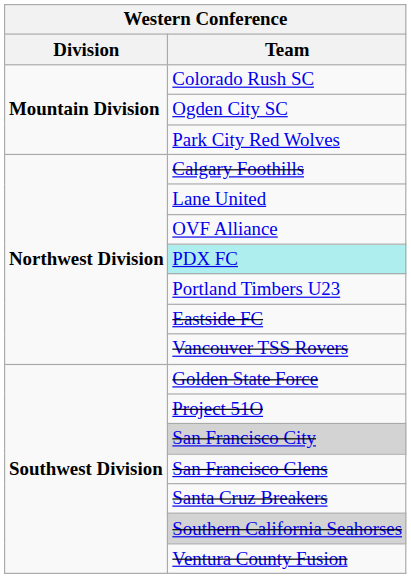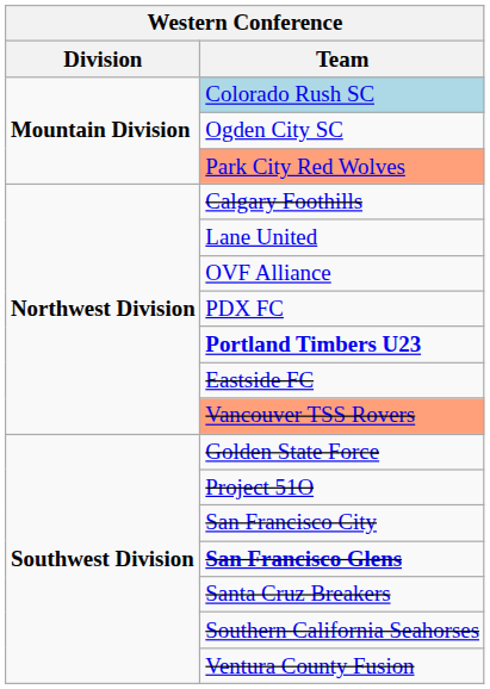Colorado Rush SC | Team: no background -> lightblue background
Park City Red Wolves | Team: no background -> lightsalmon background
PDX FC | Team: paleturquoise background -> no background
Portland Timbers U23 | Team: normal -> bold
Vancouver TSS Rovers | Team: no background -> lightsalmon background
San Francisco City | Team: lightgrey background -> no background
San Francisco Glens | Team: normal -> bold
Southern California Seahorses | Team: lightgrey background -> no background
